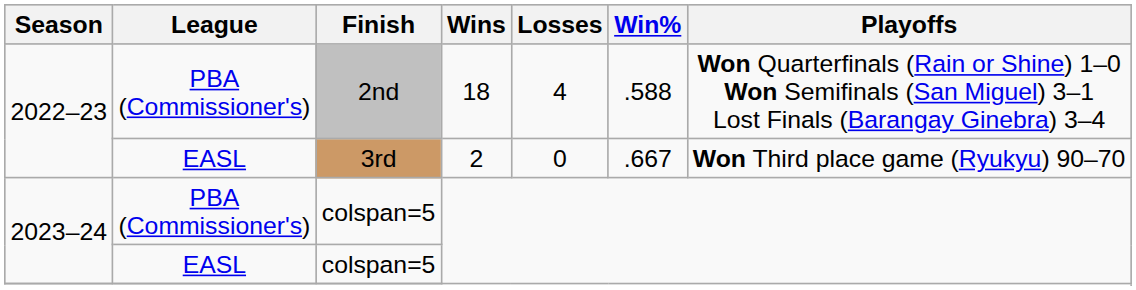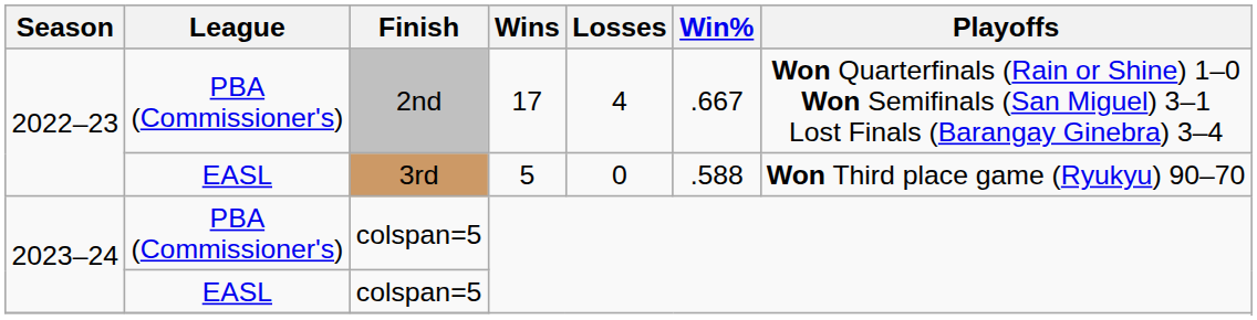2nd | Wins: 18 -> 17
2nd | Win%: .588 -> .667
3rd | Wins: 2 -> 5
3rd | Win%: .667 -> .588
